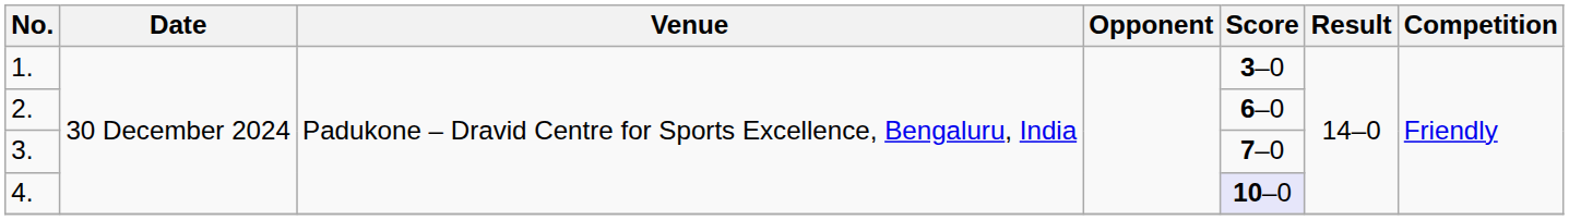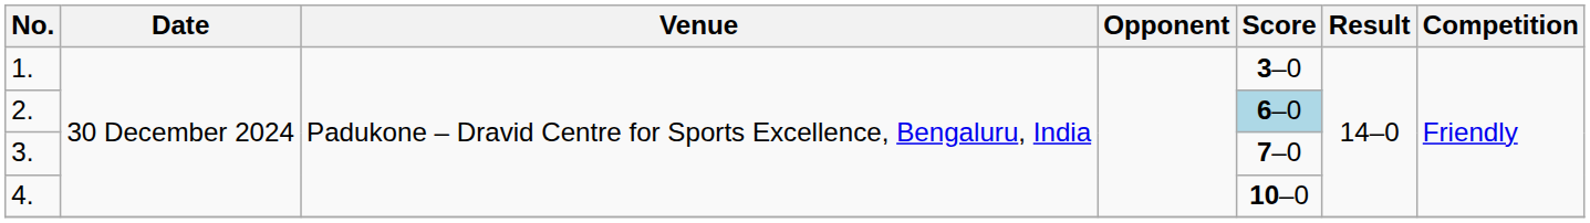2. | Score: no background -> lightblue background
4. | Score: lavender background -> no background
